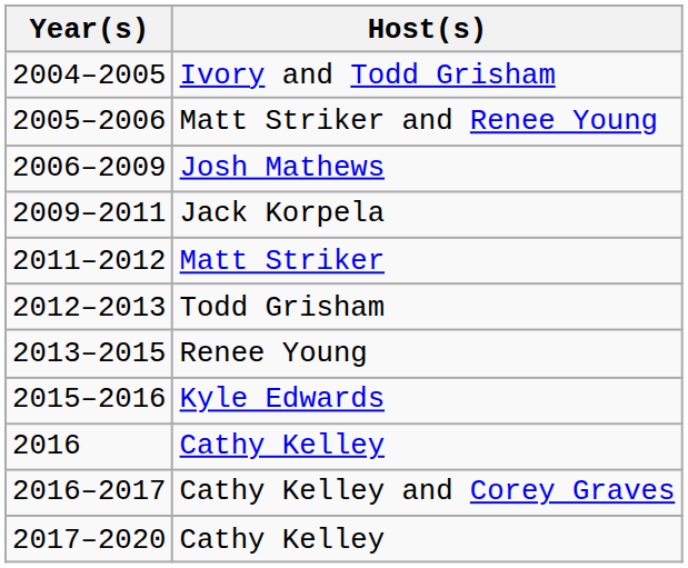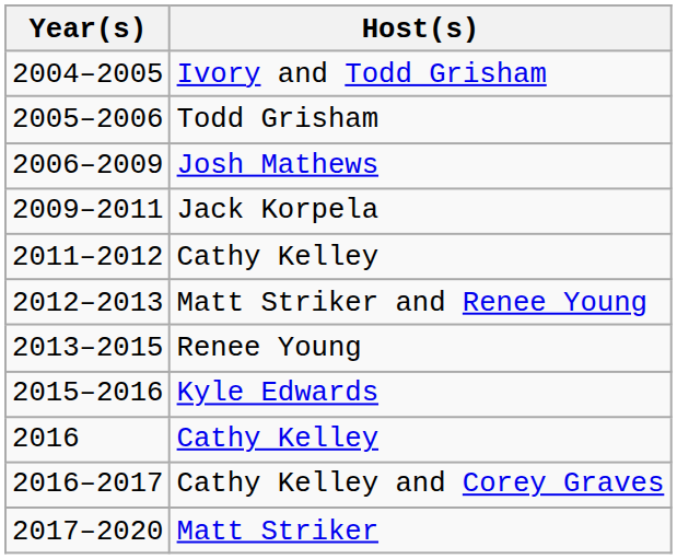row 3 | Host(s): Matt Striker and Renee Young -> Todd Grisham
row 6 | Host(s): Matt Striker -> Cathy Kelley
row 7 | Host(s): Todd Grisham -> Matt Striker and Renee Young
row 12 | Host(s): Cathy Kelley -> Matt Striker
